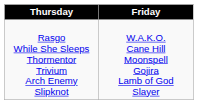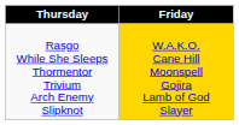row 2 | Friday: no background -> gold background
